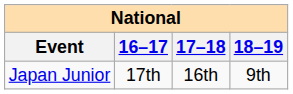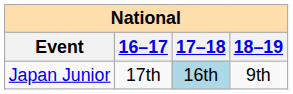Japan Junior | 17–18: no background -> lightblue background
